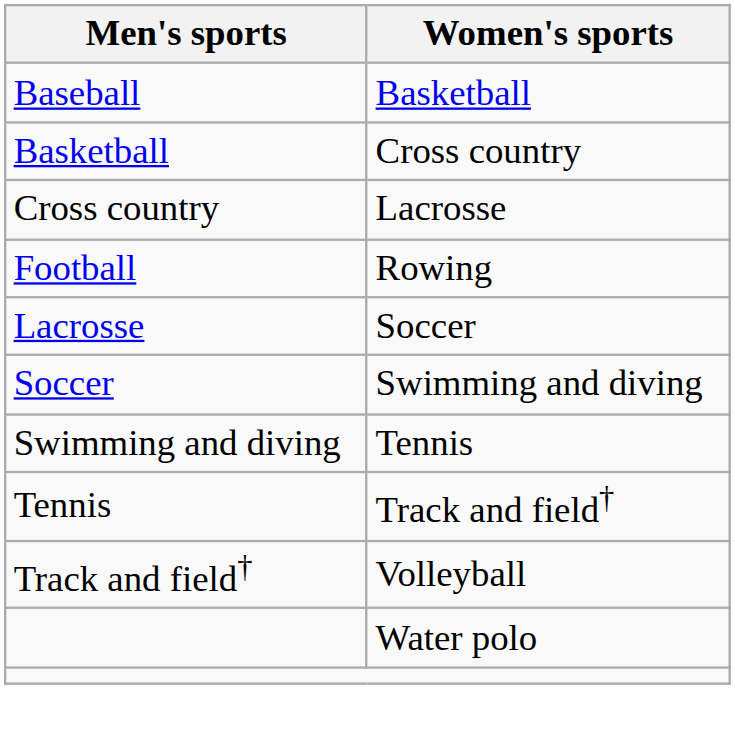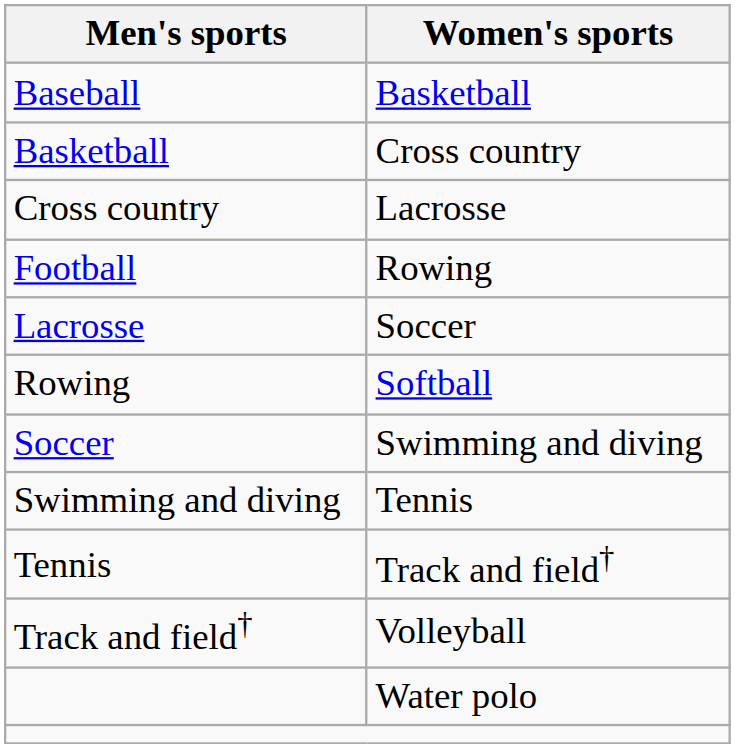+ row: Rowing | Softball
